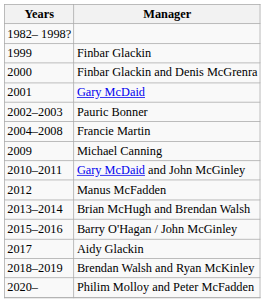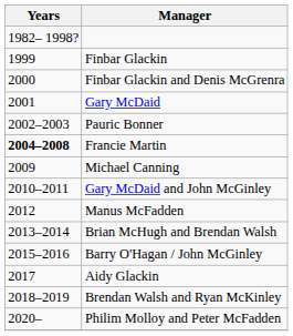row 7 | Years: normal -> bold
